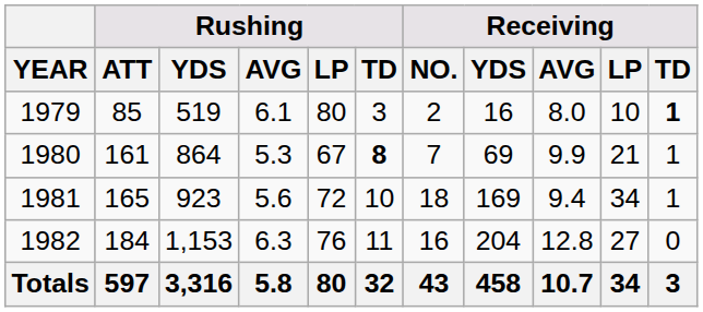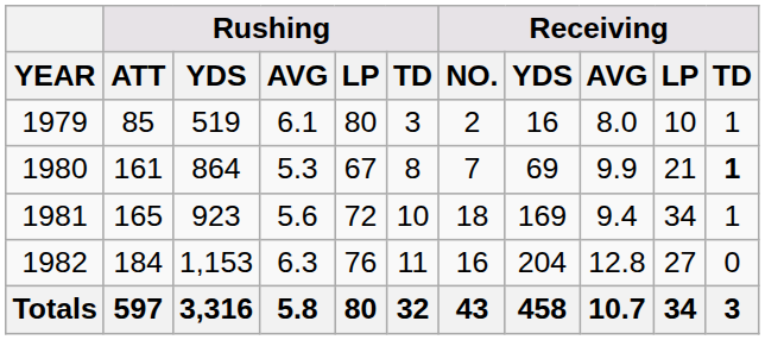1979 | Receiving / TD: bold -> normal
1980 | Rushing / TD: bold -> normal
1980 | Receiving / TD: normal -> bold
